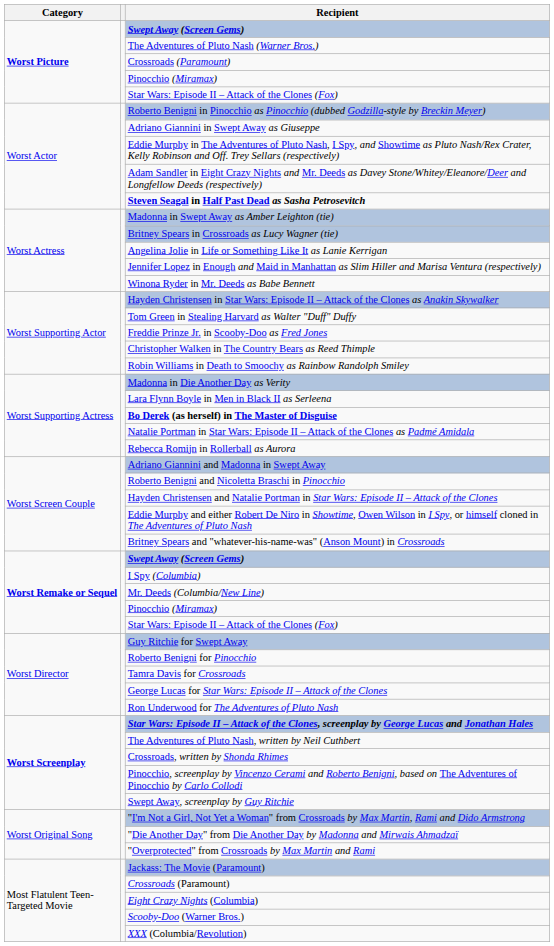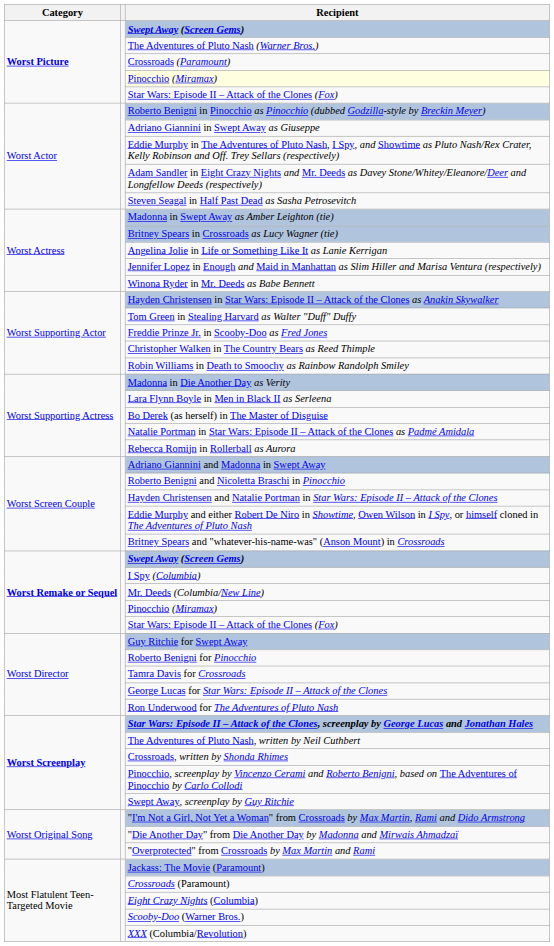Worst Picture / Pinocchio (Miramax) | Recipient: no background -> lightyellow background
Steven Seagal in Half Past Dead as Sasha Petrosevitch | Recipient: bold -> normal
Bo Derek (as herself) in The Master of Disguise | Recipient: bold -> normal
